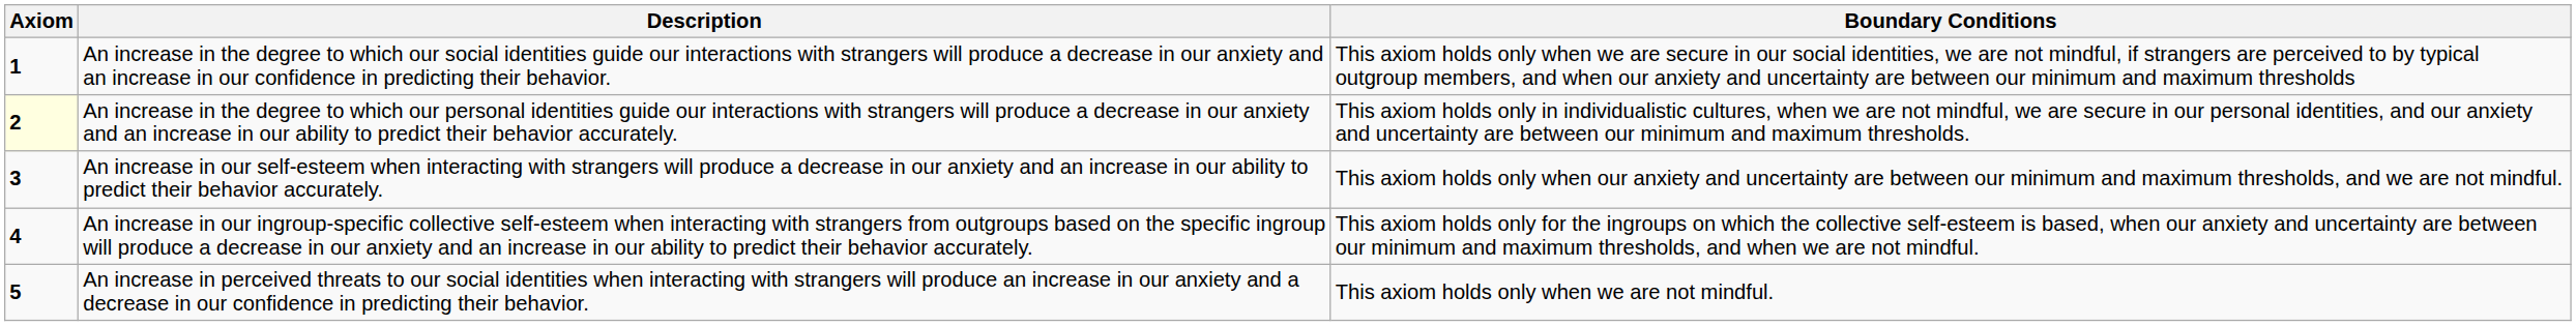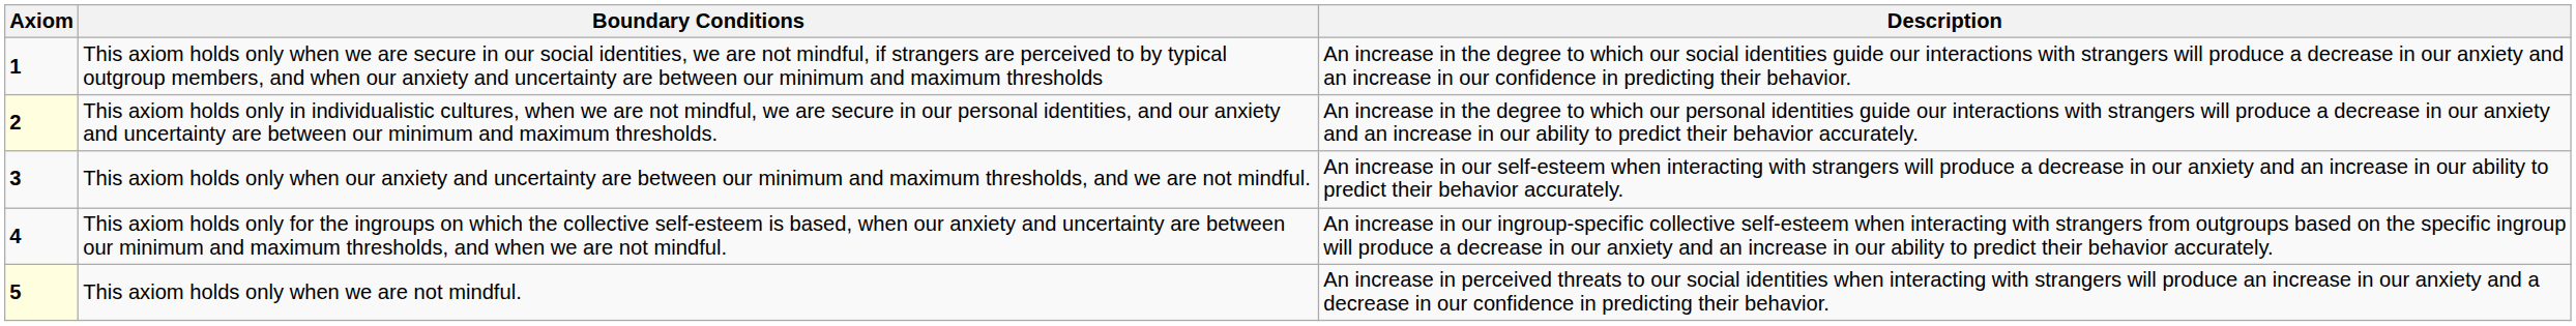columns swapped: Description <-> Boundary Conditions
row 6 | Axiom: no background -> lightyellow background
